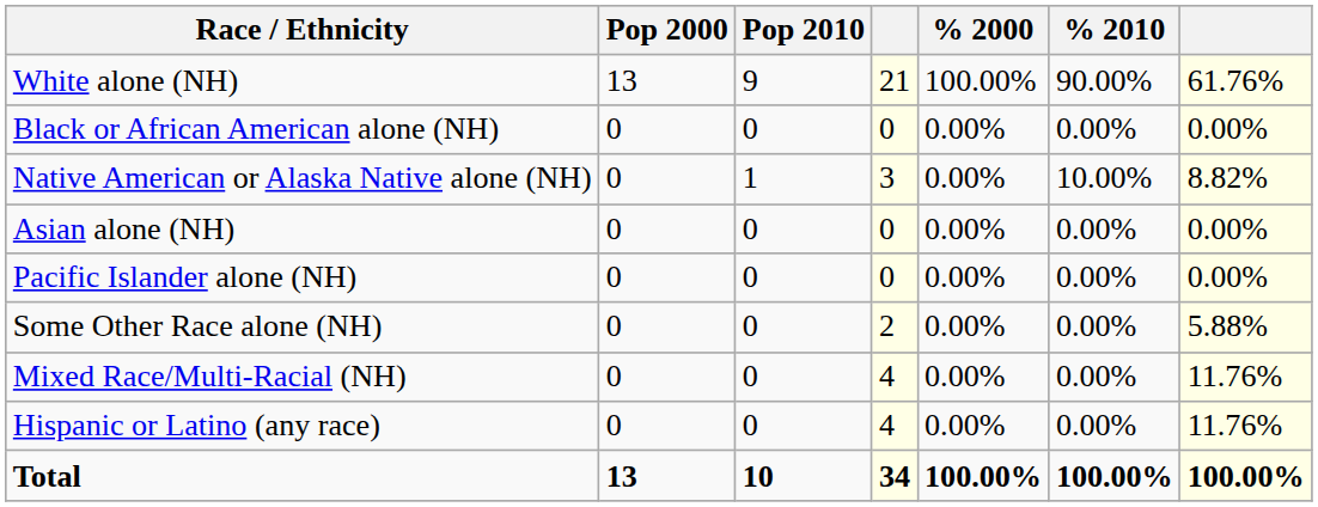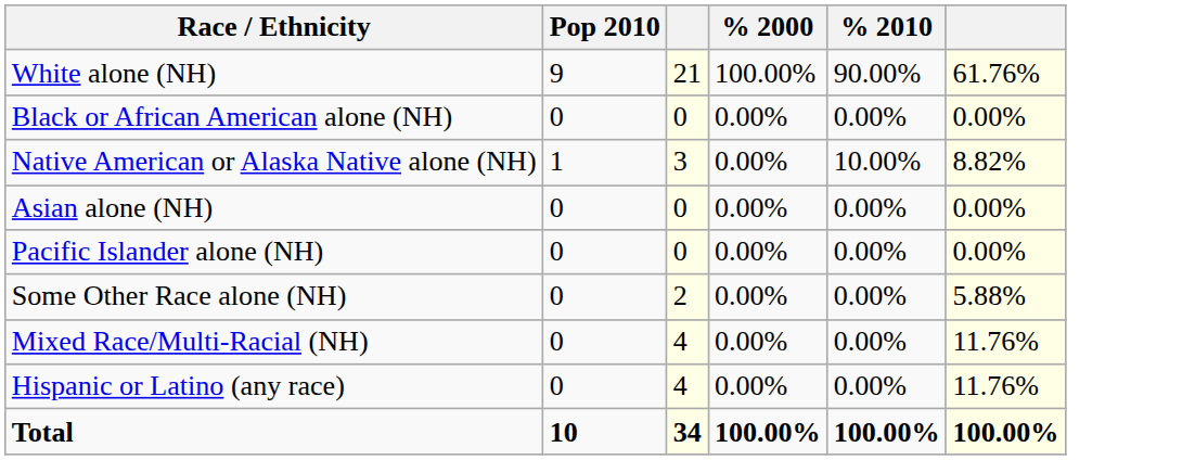- column: Pop 2000 | 13 | 0 | 0 | 0 | 0 | 0 | 0 | 0 | 13
